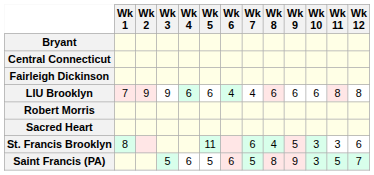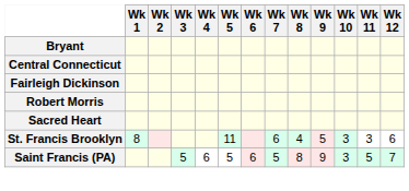- row: LIU Brooklyn | 7 | 9 | 9 | 6 | 6 | 4 | 4 | 6 | 6 | 6 | 8 | 8
